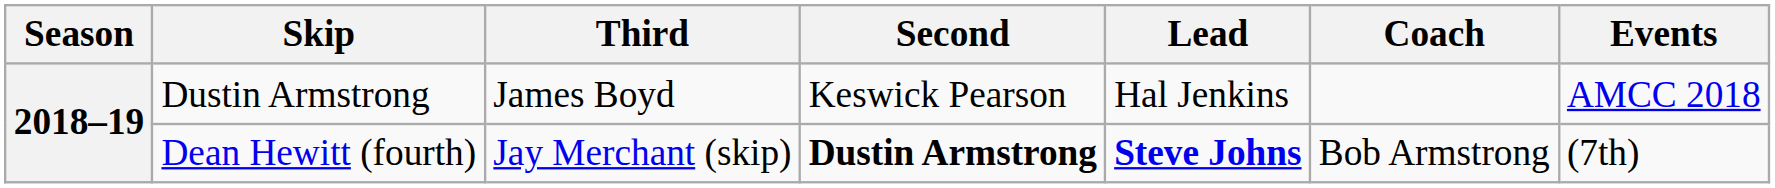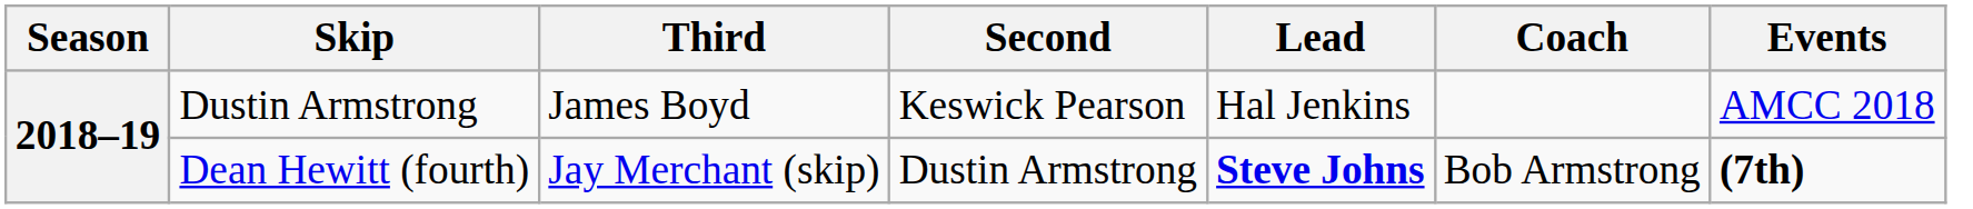Dean Hewitt (fourth) | Second: bold -> normal
Dean Hewitt (fourth) | Events: normal -> bold
